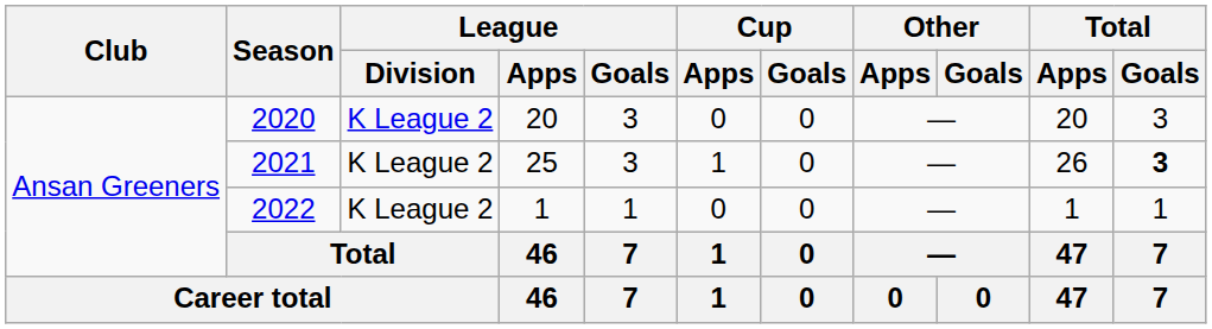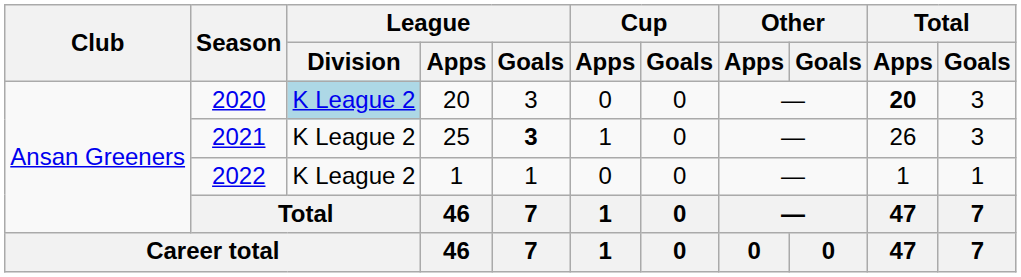2020 | League / Division: no background -> lightblue background
2020 | Total / Apps: normal -> bold
2021 | League / Goals: normal -> bold
2021 | Total / Goals: bold -> normal
